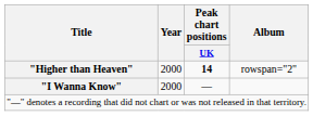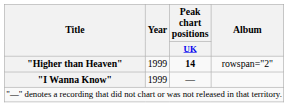"Higher than Heaven" | Year: 2000 -> 1999
"I Wanna Know" | Year: 2000 -> 1999
